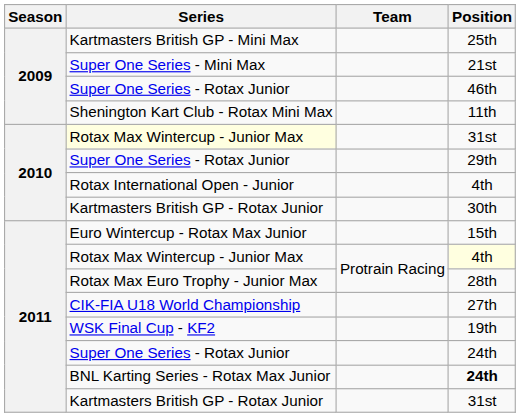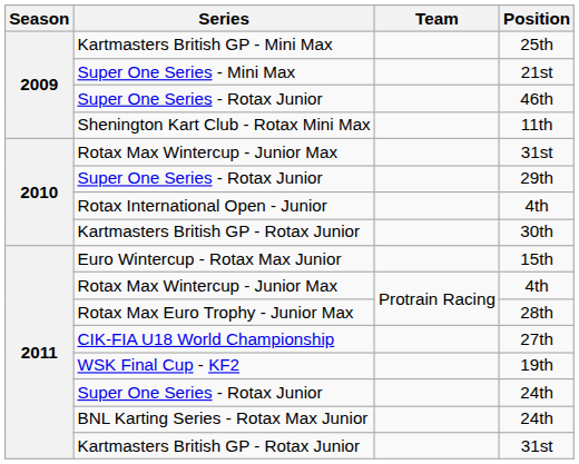Rotax Max Wintercup - Junior Max / 31st | Series: lightyellow background -> no background
Rotax Max Wintercup - Junior Max / 4th | Position: lightyellow background -> no background
BNL Karting Series - Rotax Max Junior / 24th | Position: bold -> normal
